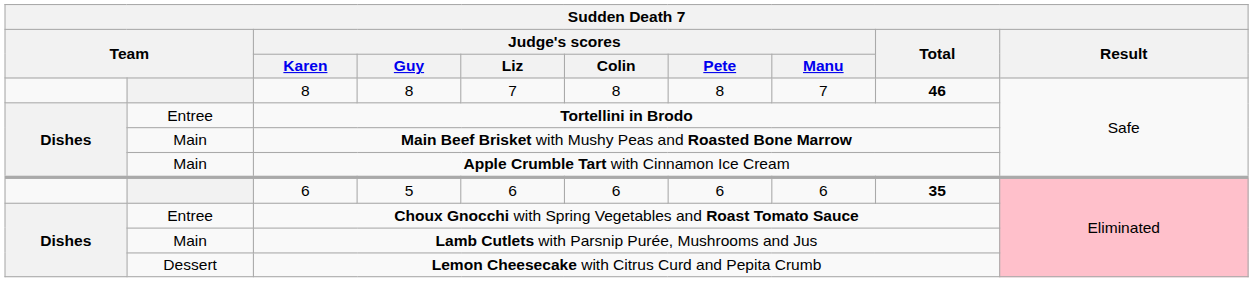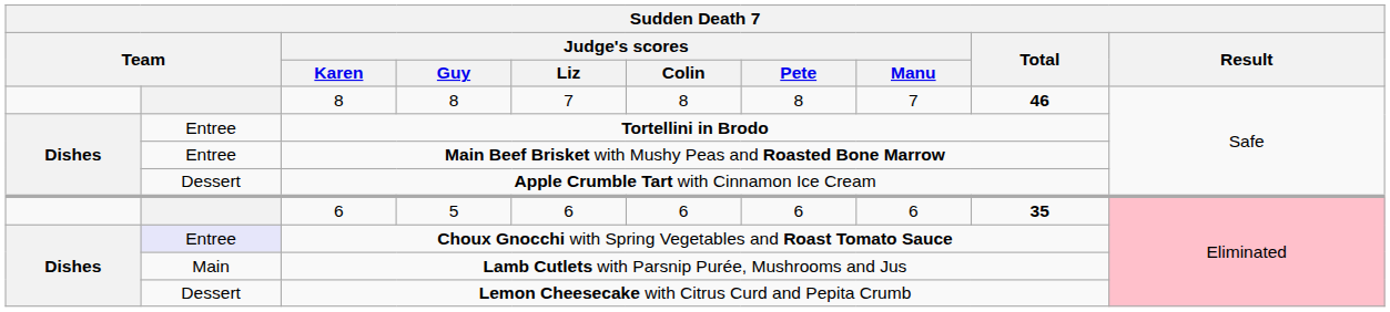Main Beef Brisket with Mushy Peas and Roasted Bone Marrow | column 2: Main -> Entree
Apple Crumble Tart with Cinnamon Ice Cream | column 2: Main -> Dessert
Choux Gnocchi with Spring Vegetables and Roast Tomato Sauce | column 2: no background -> lavender background
